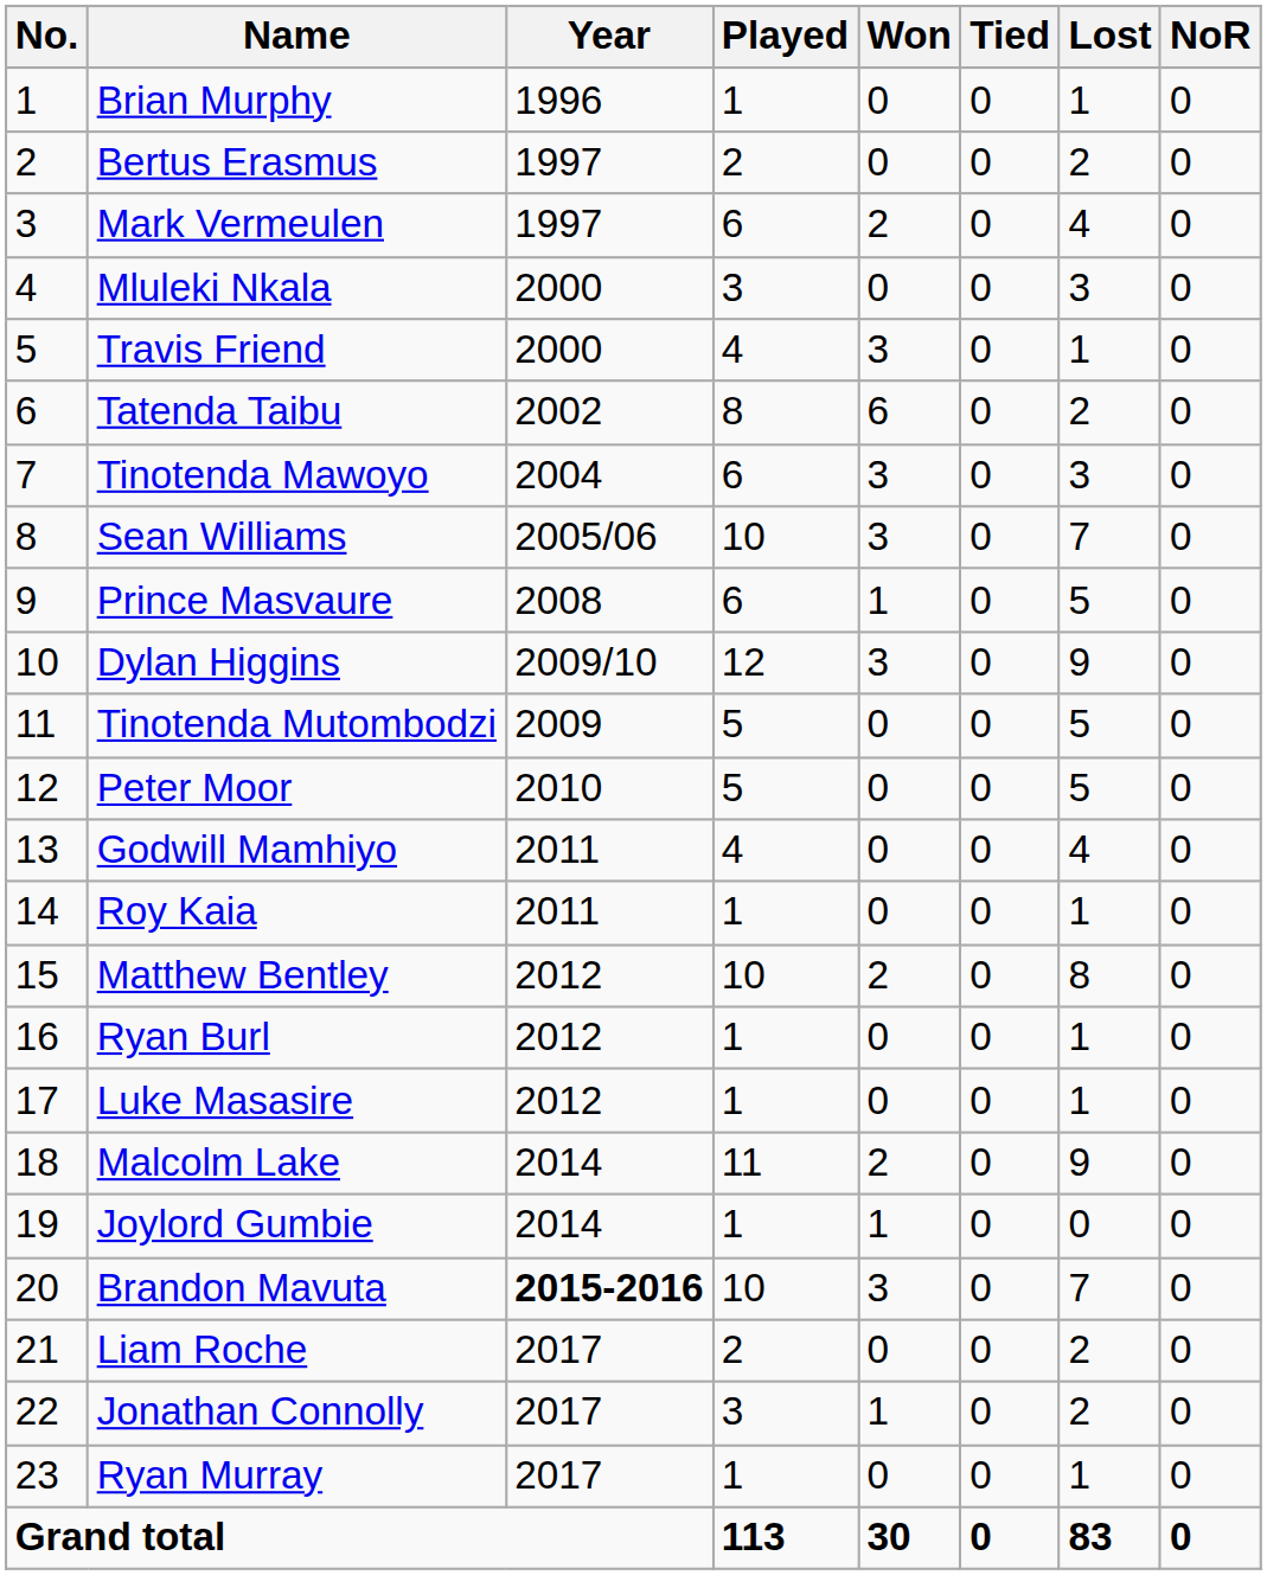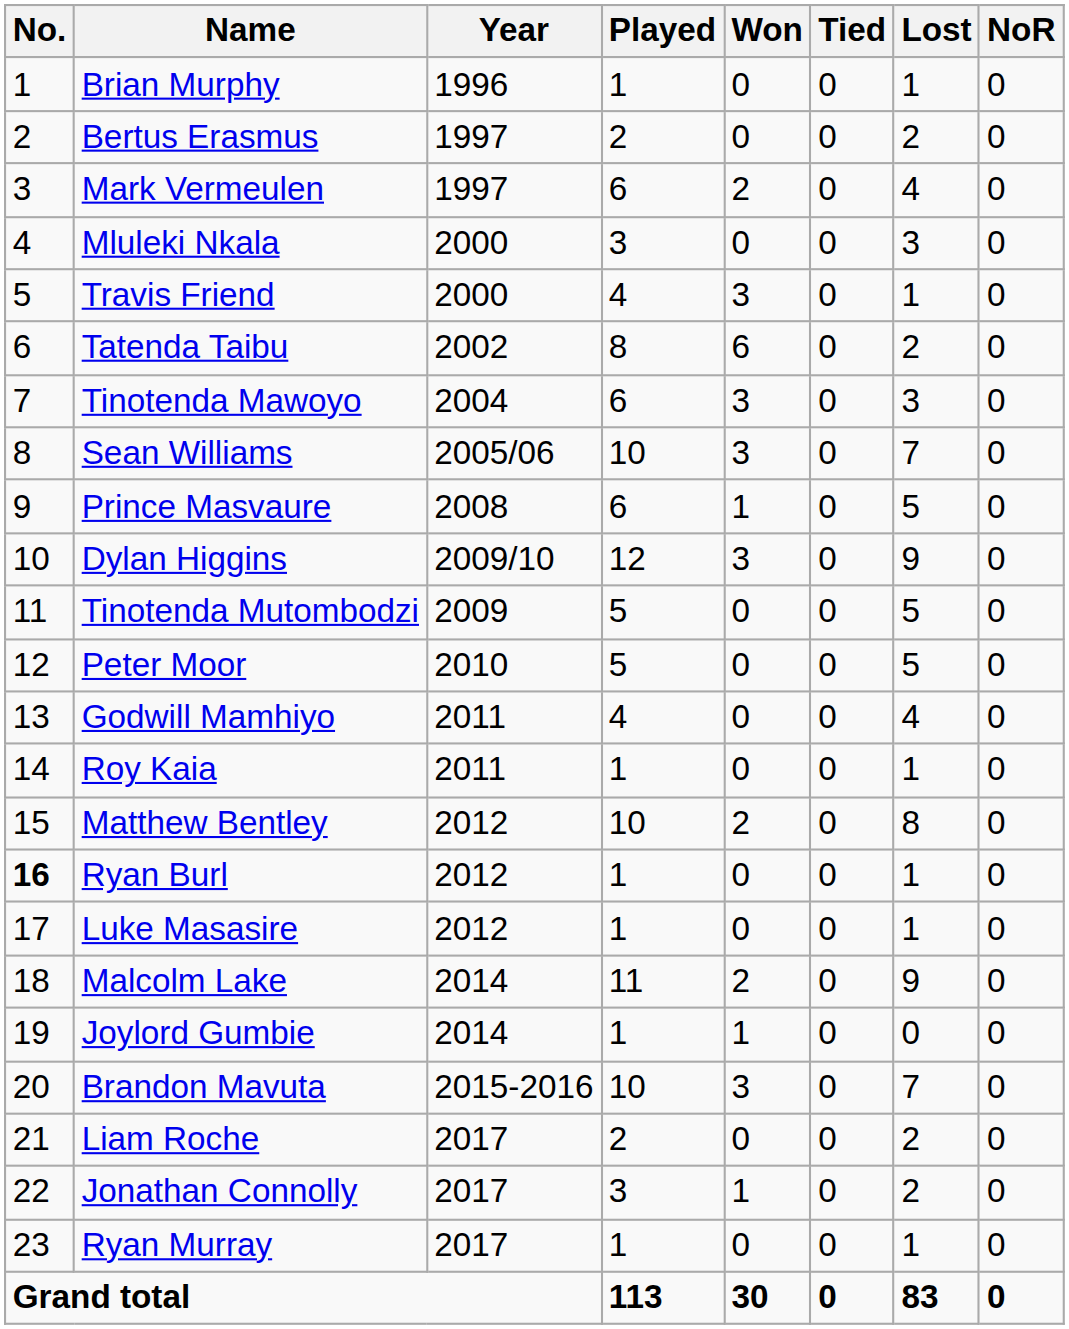Ryan Burl | No.: normal -> bold
Brandon Mavuta | Year: bold -> normal
